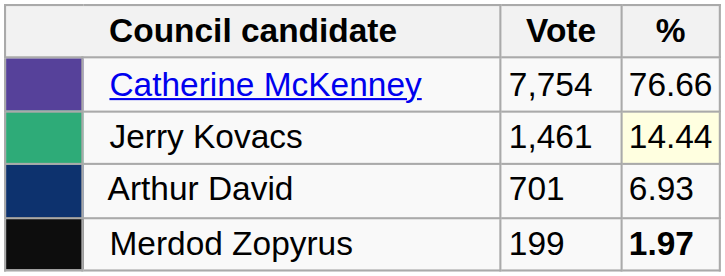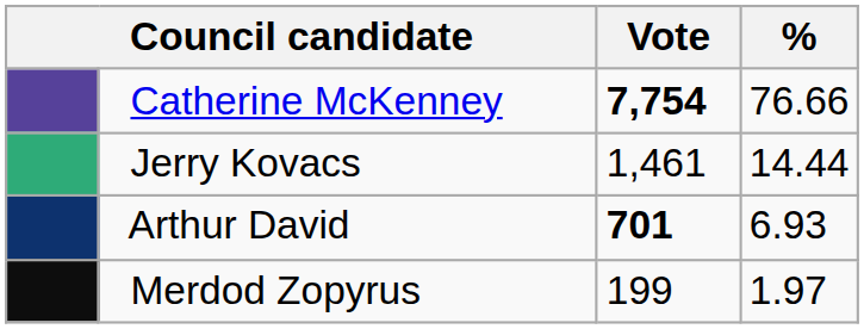Catherine McKenney | Vote: normal -> bold
Jerry Kovacs | %: lightyellow background -> no background
Arthur David | Vote: normal -> bold
Merdod Zopyrus | %: bold -> normal
